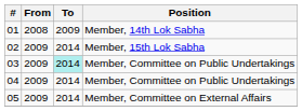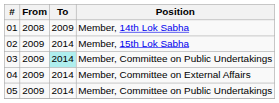04 | Position: Member, Committee on Public Undertakings -> Member, Committee on External Affairs
05 | Position: Member, Committee on External Affairs -> Member, Committee on Public Undertakings
